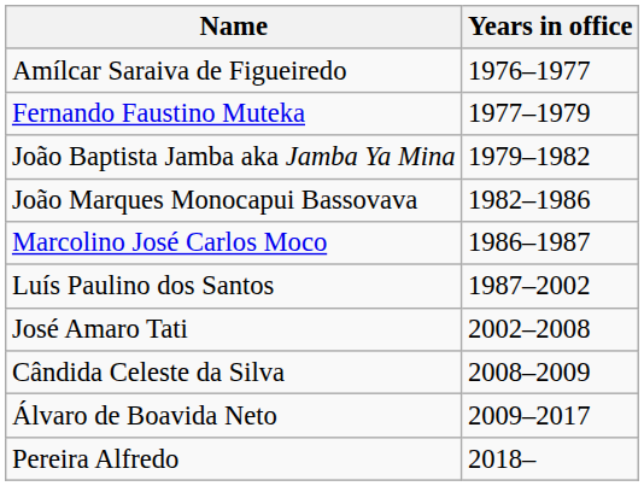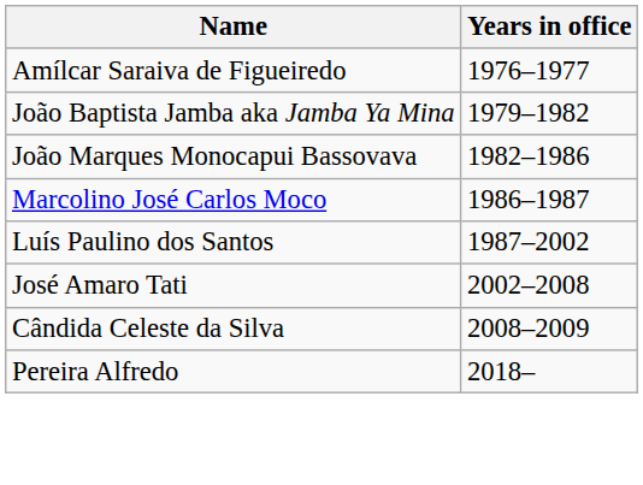- row: Fernando Faustino Muteka | 1977–1979
- row: Álvaro de Boavida Neto | 2009–2017
